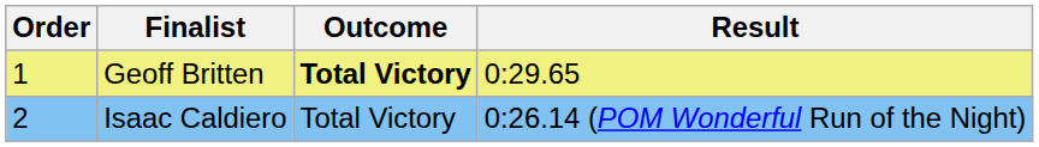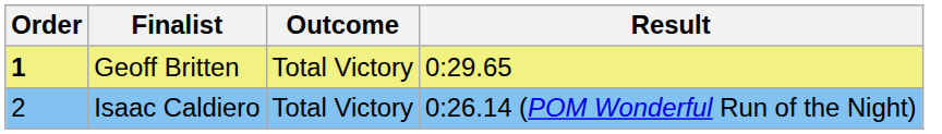row 2 | Order: normal -> bold
row 2 | Outcome: bold -> normal
